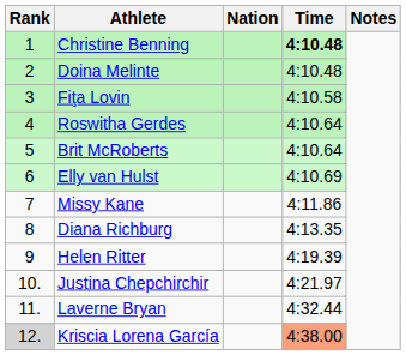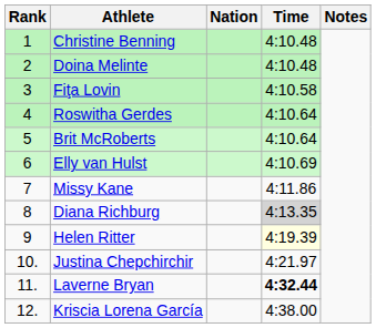Christine Benning | Time: bold -> normal
Diana Richburg | Time: no background -> lightgrey background
Helen Ritter | Time: no background -> lightyellow background
Laverne Bryan | Time: normal -> bold
Kriscia Lorena García | Rank: lightgrey background -> no background
Kriscia Lorena García | Time: lightsalmon background -> no background
